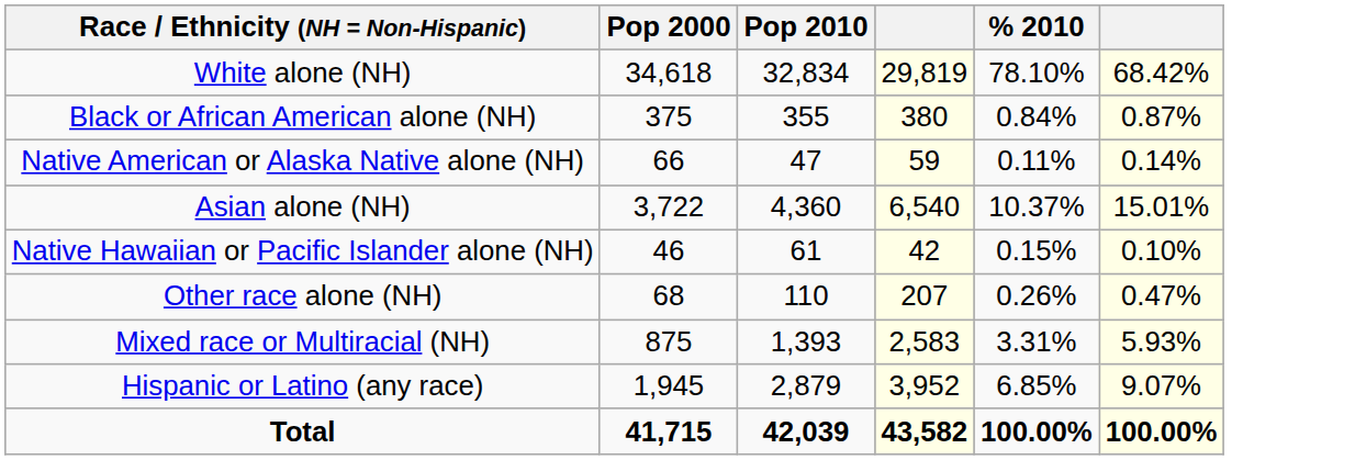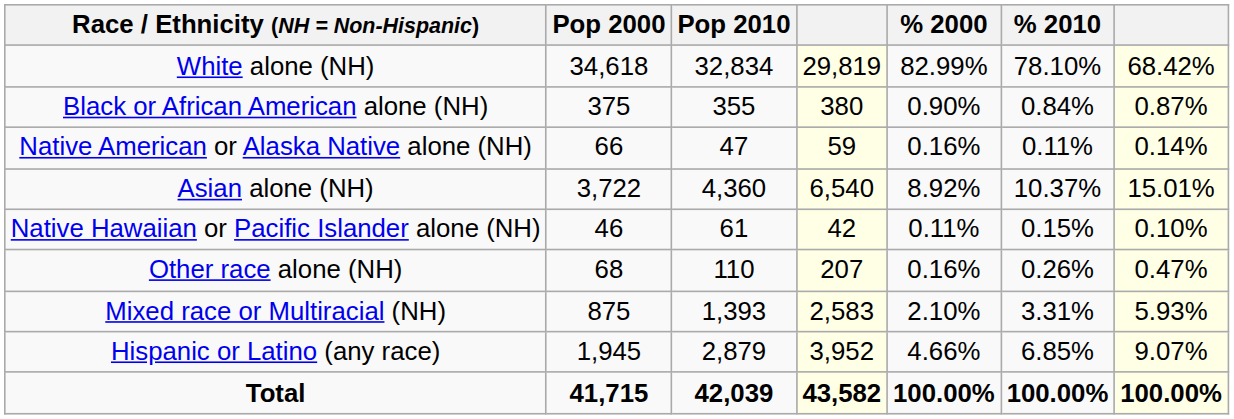+ column: % 2000 | 82.99% | 0.90% | 0.16% | 8.92% | 0.11% | 0.16% | 2.10% | 4.66% | 100.00%
